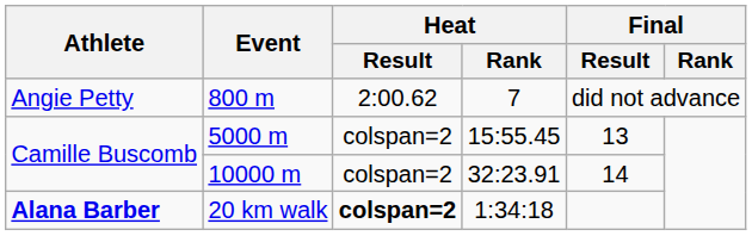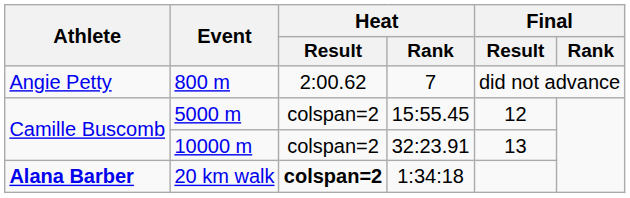5000 m | Final / Result: 13 -> 12
10000 m | Final / Result: 14 -> 13
